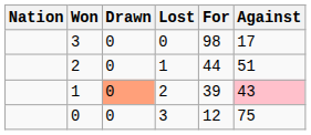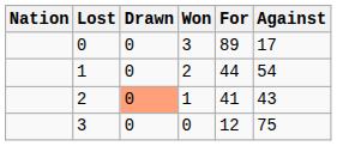columns swapped: Won <-> Lost
row 2 | For: 98 -> 89
row 3 | Against: 51 -> 54
row 4 | For: 39 -> 41
row 4 | Against: pink background -> no background
